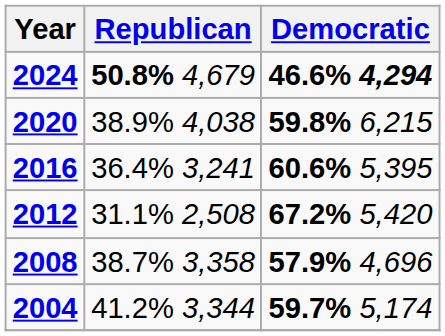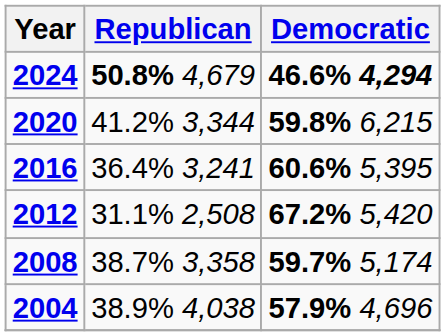2020 | Republican: 38.9% 4,038 -> 41.2% 3,344
2008 | Democratic: 57.9% 4,696 -> 59.7% 5,174
2004 | Republican: 41.2% 3,344 -> 38.9% 4,038
2004 | Democratic: 59.7% 5,174 -> 57.9% 4,696
